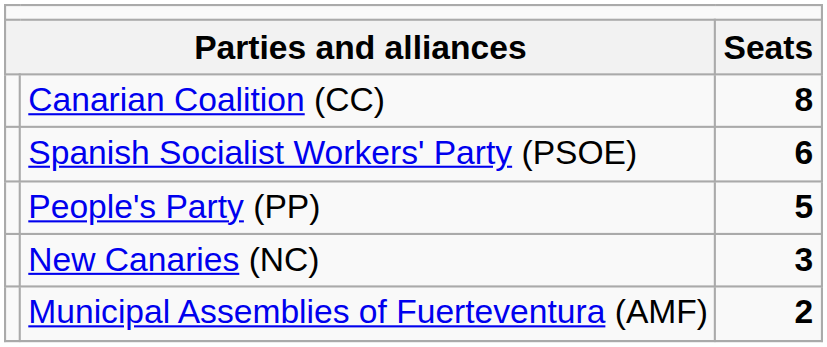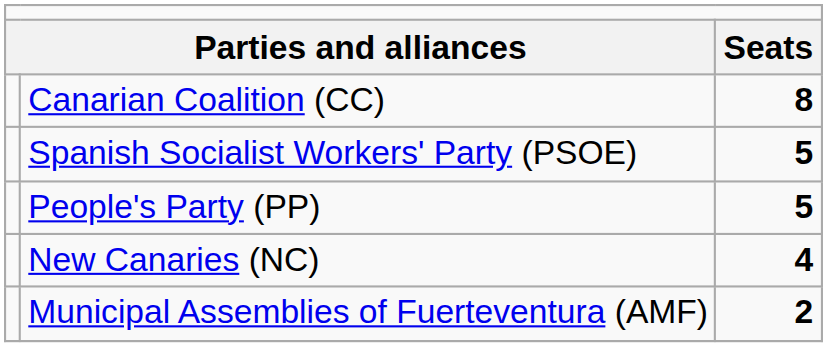Spanish Socialist Workers' Party (PSOE) | column 3: 6 -> 5
New Canaries (NC) | column 3: 3 -> 4
